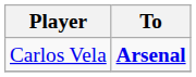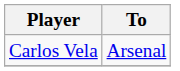Carlos Vela | To: bold -> normal
